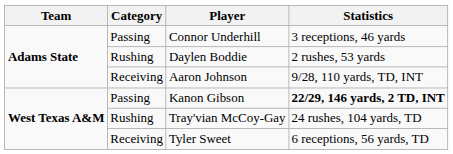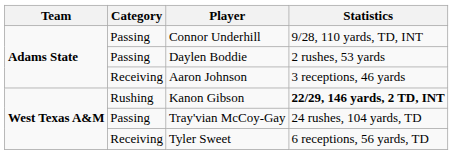Connor Underhill | Statistics: 3 receptions, 46 yards -> 9/28, 110 yards, TD, INT
Daylen Boddie | Category: Rushing -> Passing
Aaron Johnson | Statistics: 9/28, 110 yards, TD, INT -> 3 receptions, 46 yards
Kanon Gibson | Category: Passing -> Rushing
Tray'vian McCoy-Gay | Category: Rushing -> Passing
